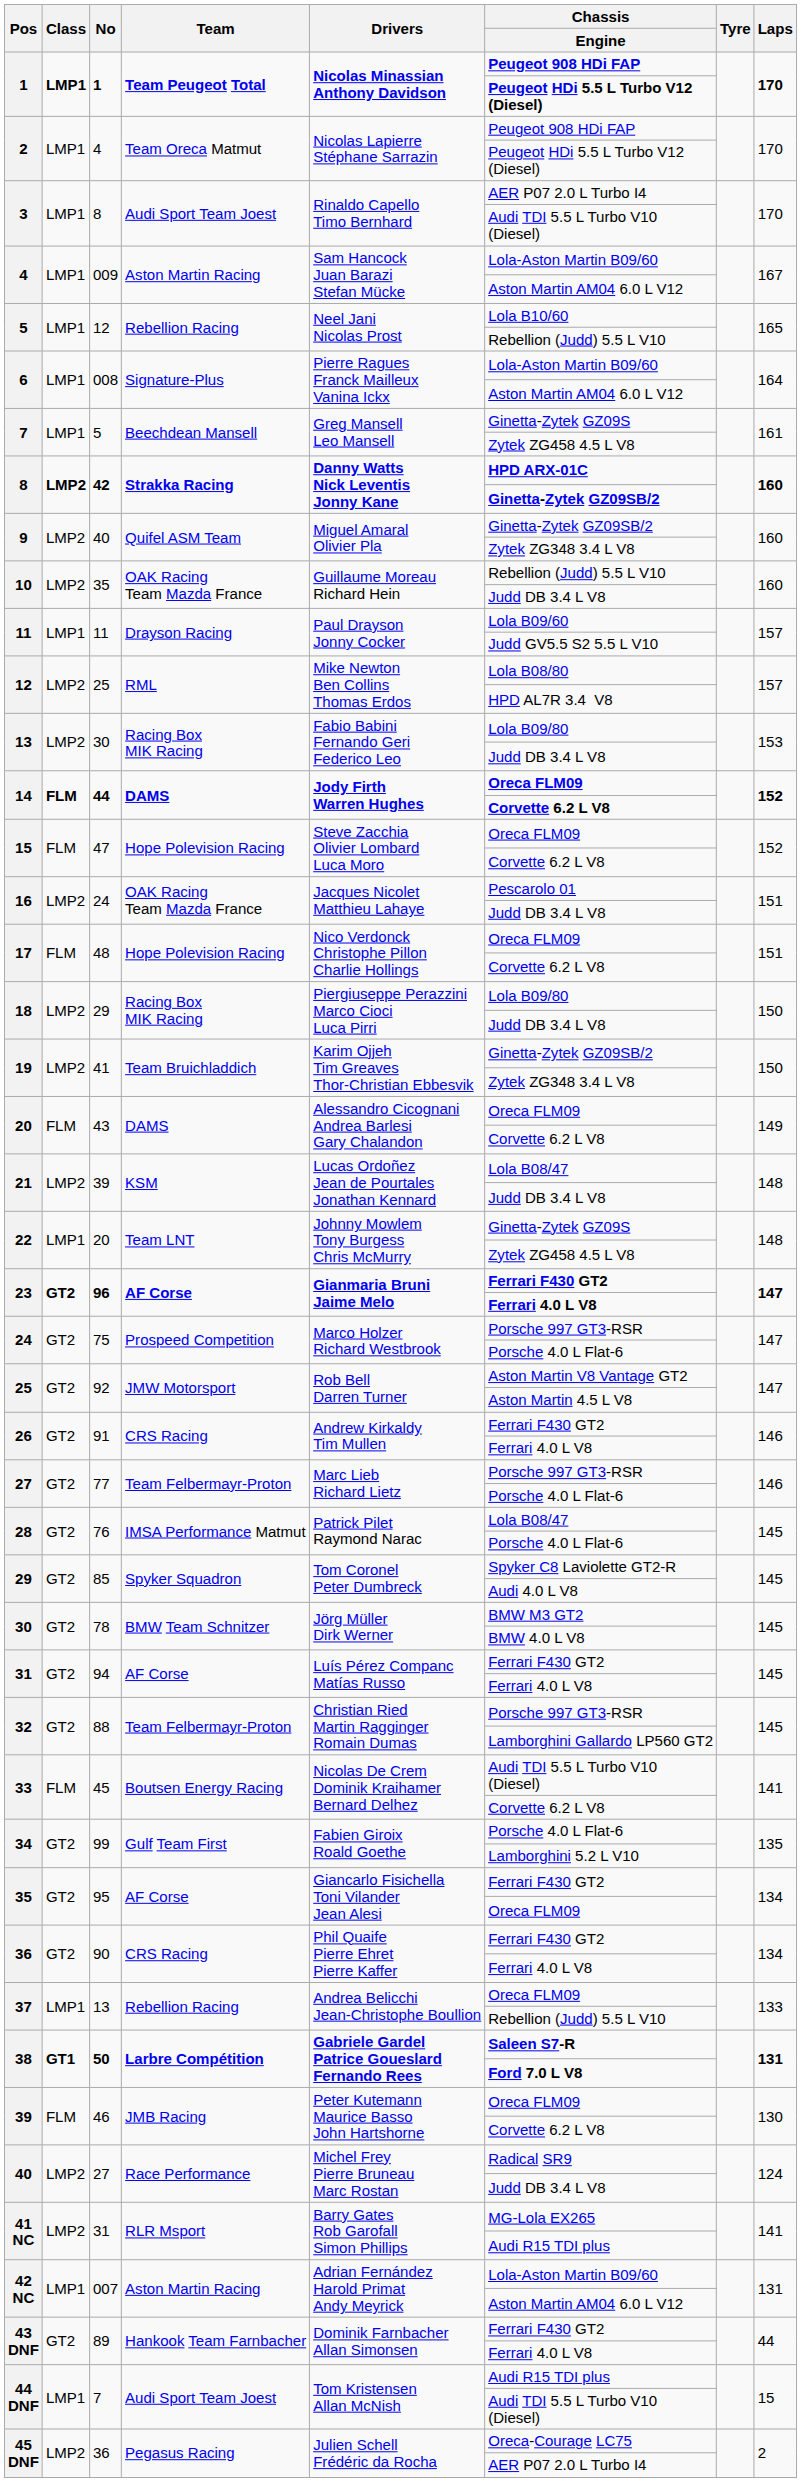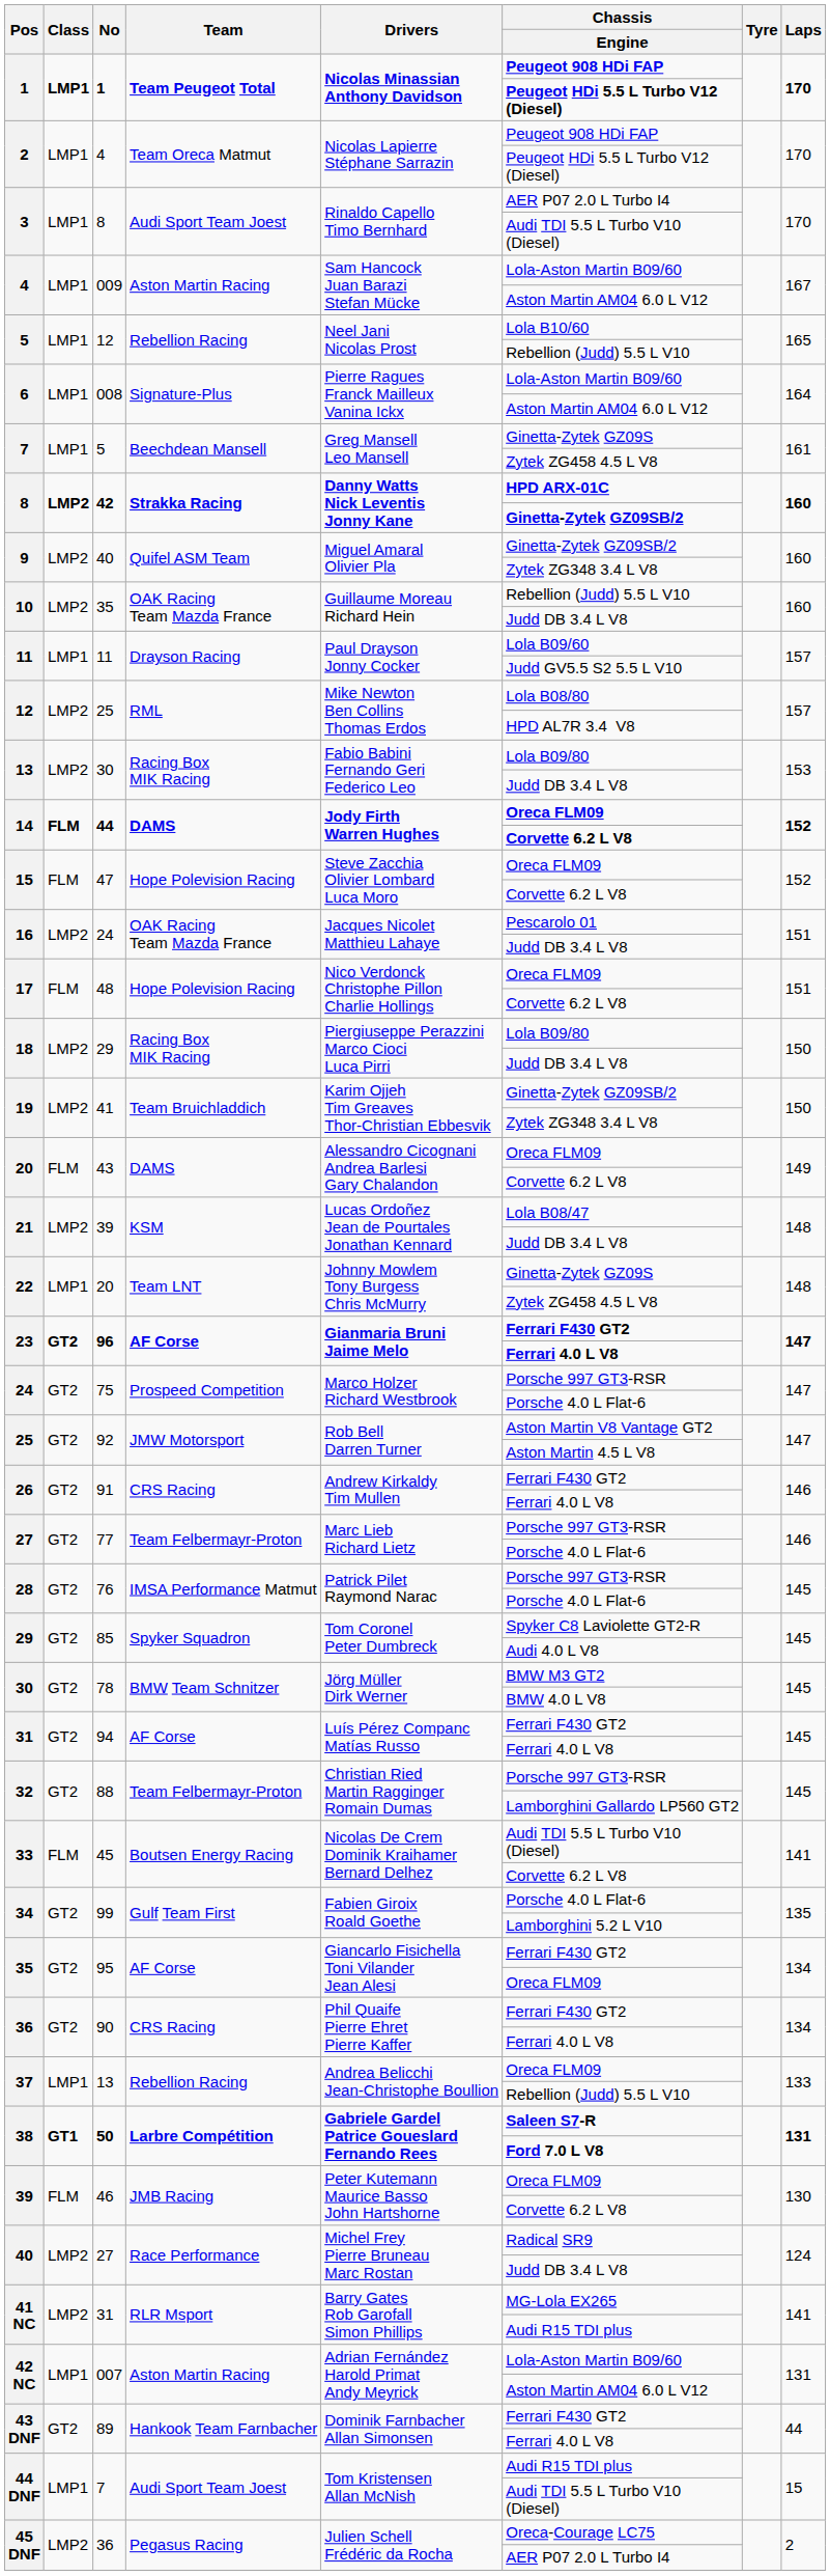row 57 | Chassis / Engine: Lola B08/47 -> Porsche 997 GT3-RSR
